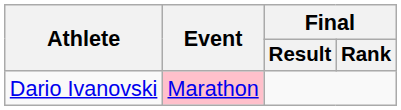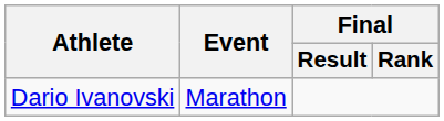Dario Ivanovski | Event: pink background -> no background
